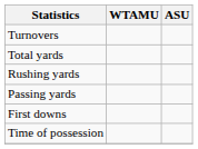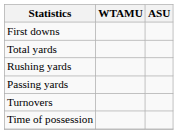rows swapped: First downs <-> Turnovers
